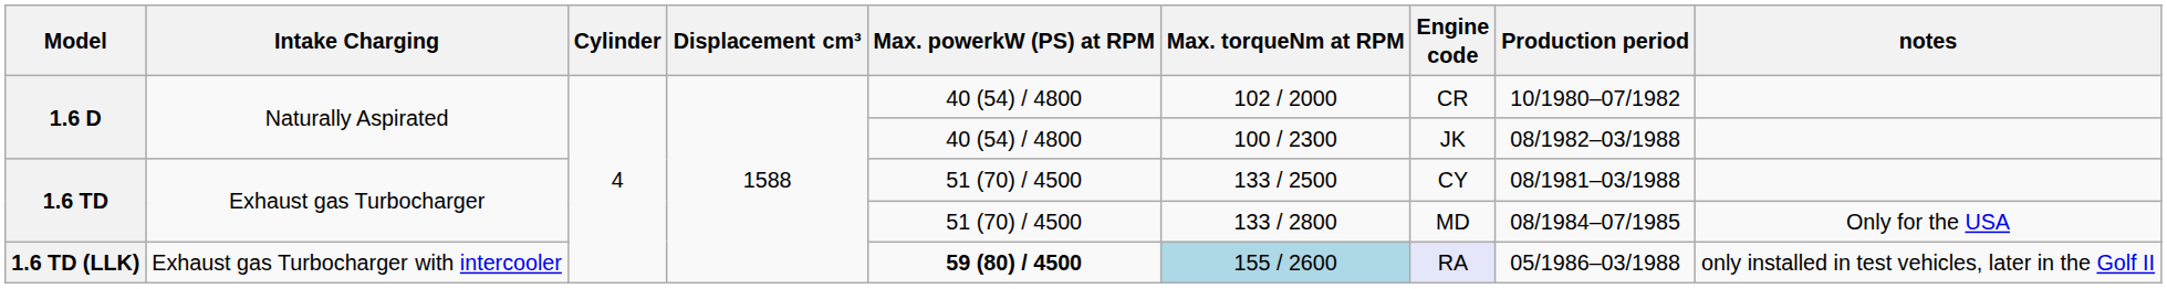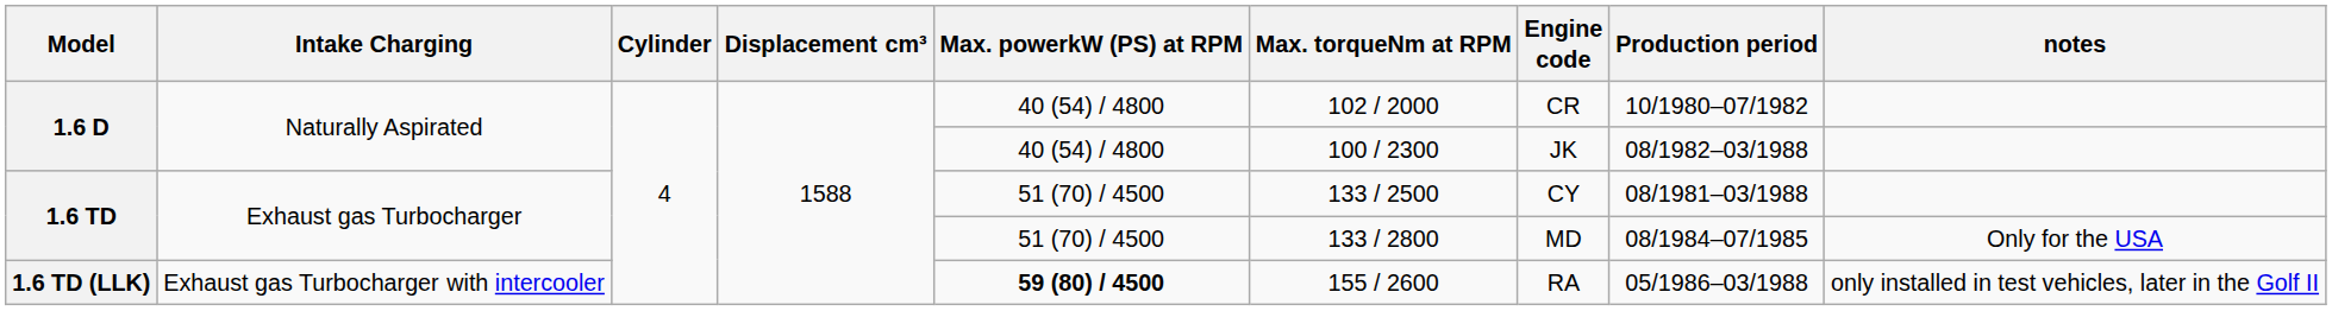1.6 TD (LLK) | Max. torqueNm at RPM: lightblue background -> no background
1.6 TD (LLK) | Engine code: lavender background -> no background
